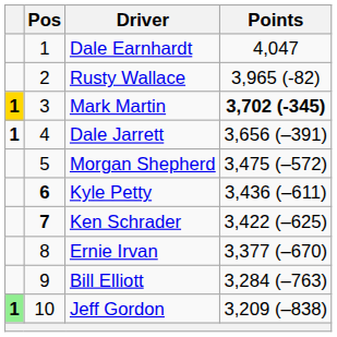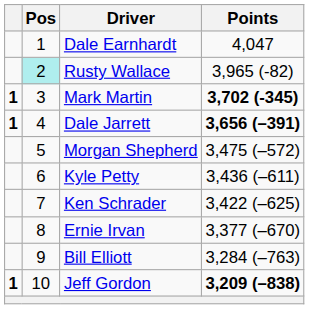Rusty Wallace | Pos: no background -> paleturquoise background
Mark Martin | column 1: gold background -> no background
Dale Jarrett | Points: normal -> bold
Kyle Petty | Pos: bold -> normal
Ken Schrader | Pos: bold -> normal
Jeff Gordon | column 1: lightgreen background -> no background
Jeff Gordon | Points: normal -> bold
